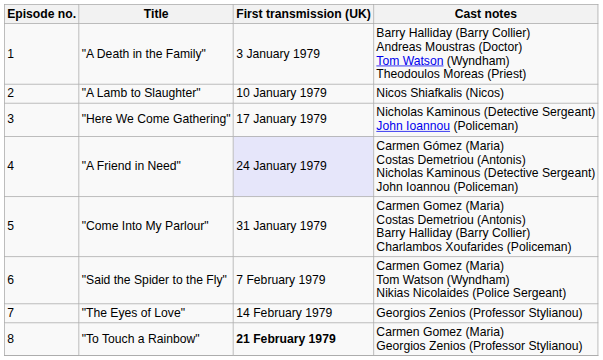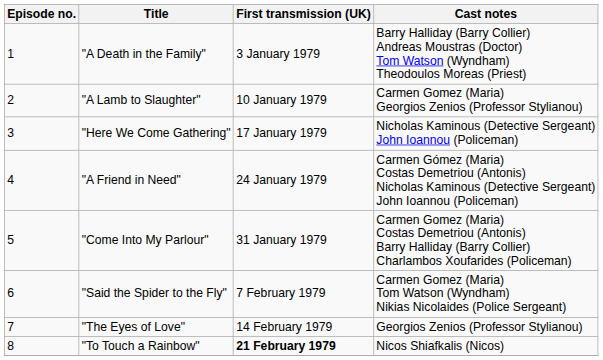"A Lamb to Slaughter" | Cast notes: Nicos Shiafkalis (Nicos) -> Carmen Gomez (Maria) Georgios Zenios (Professor Stylianou)
"A Friend in Need" | First transmission (UK): lavender background -> no background
"To Touch a Rainbow" | Cast notes: Carmen Gomez (Maria) Georgios Zenios (Professor Stylianou) -> Nicos Shiafkalis (Nicos)
